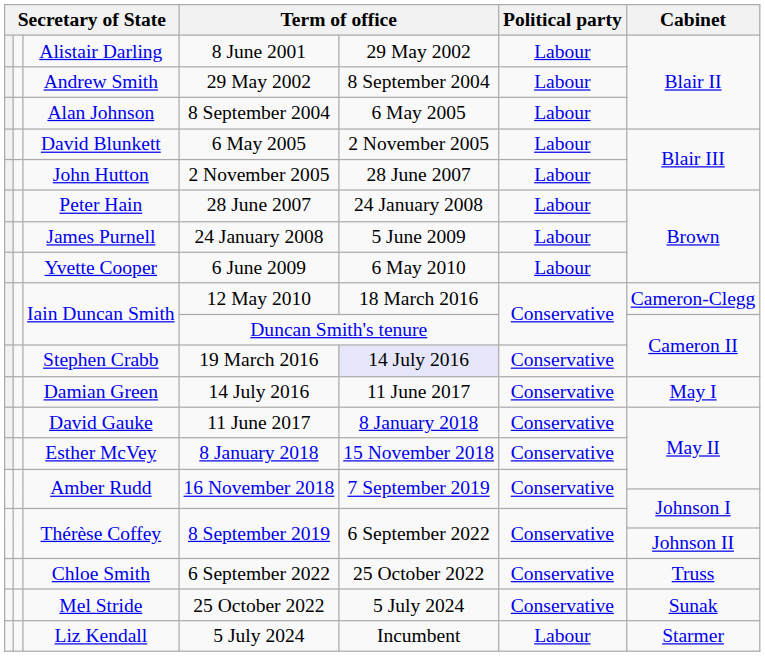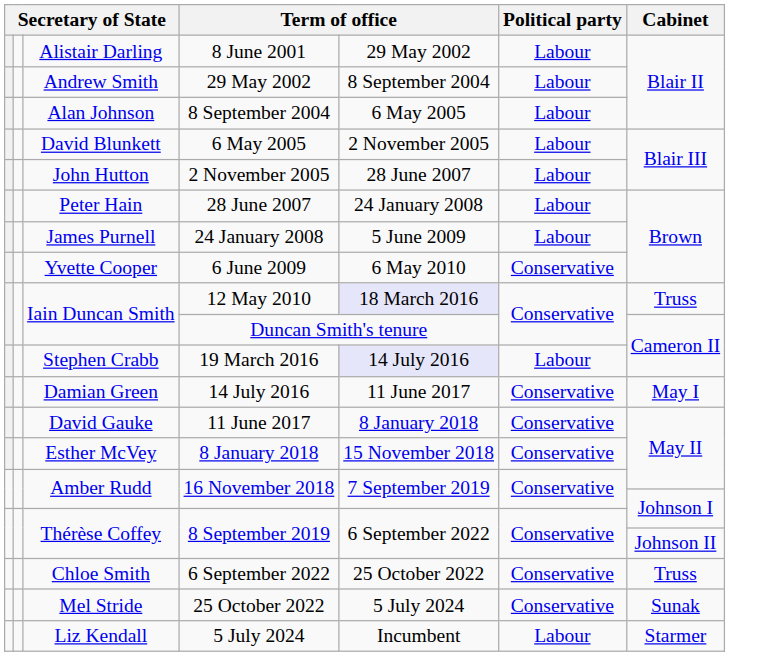6 June 2009 | Political party: Labour -> Conservative
12 May 2010 | column 5: no background -> lavender background
12 May 2010 | Cabinet: Cameron-Clegg -> Truss
19 March 2016 | Political party: Conservative -> Labour
